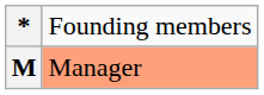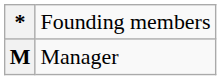M | column 2: lightsalmon background -> no background
